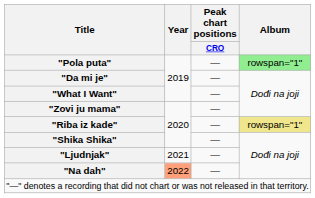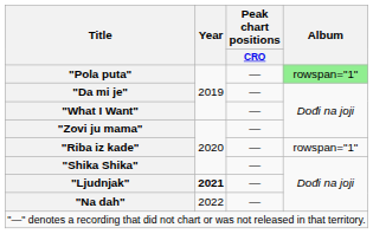"Riba iz kade" | Album: khaki background -> no background
"Ljudnjak" | Year: normal -> bold
"Na dah" | Year: lightsalmon background -> no background
